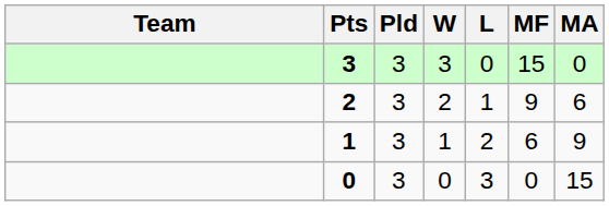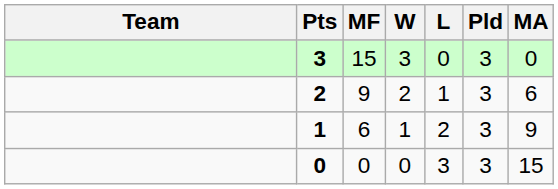columns swapped: Pld <-> MF
